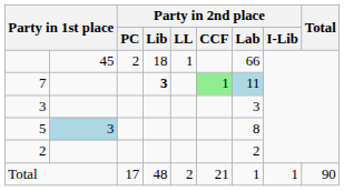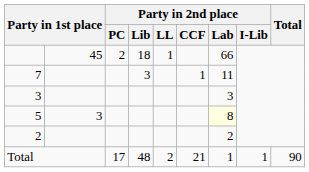7 | Party in 2nd place / Lib: bold -> normal
7 | Party in 2nd place / CCF: lightgreen background -> no background
7 | Party in 2nd place / Lab: lightblue background -> no background
5 | column 2: lightblue background -> no background
5 | Party in 2nd place / Lab: no background -> lightyellow background
